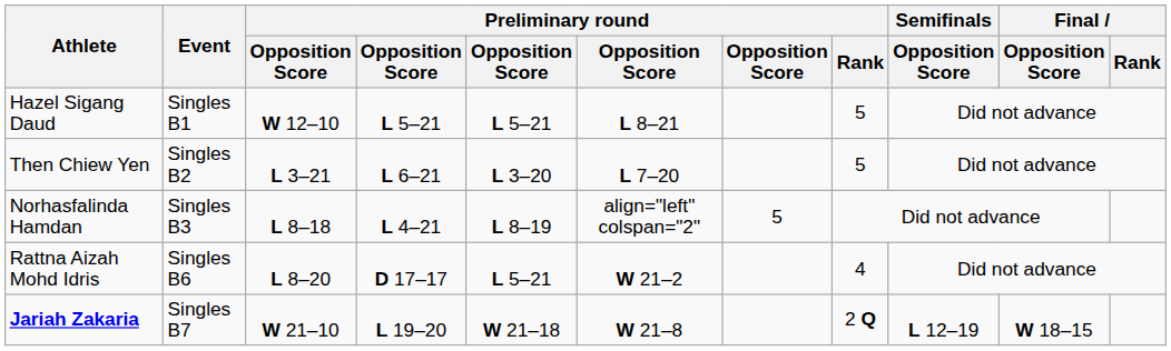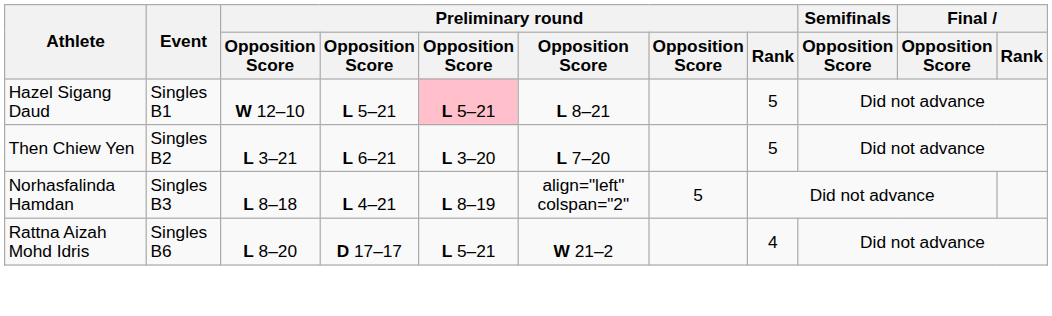Hazel Sigang Daud | column 5: no background -> pink background
- row: Jariah Zakaria | Singles B7 | W 21–10 | L 19–20 | W 21–18 | W 21–8 | 2 Q | L 12–19 | W 18–15
